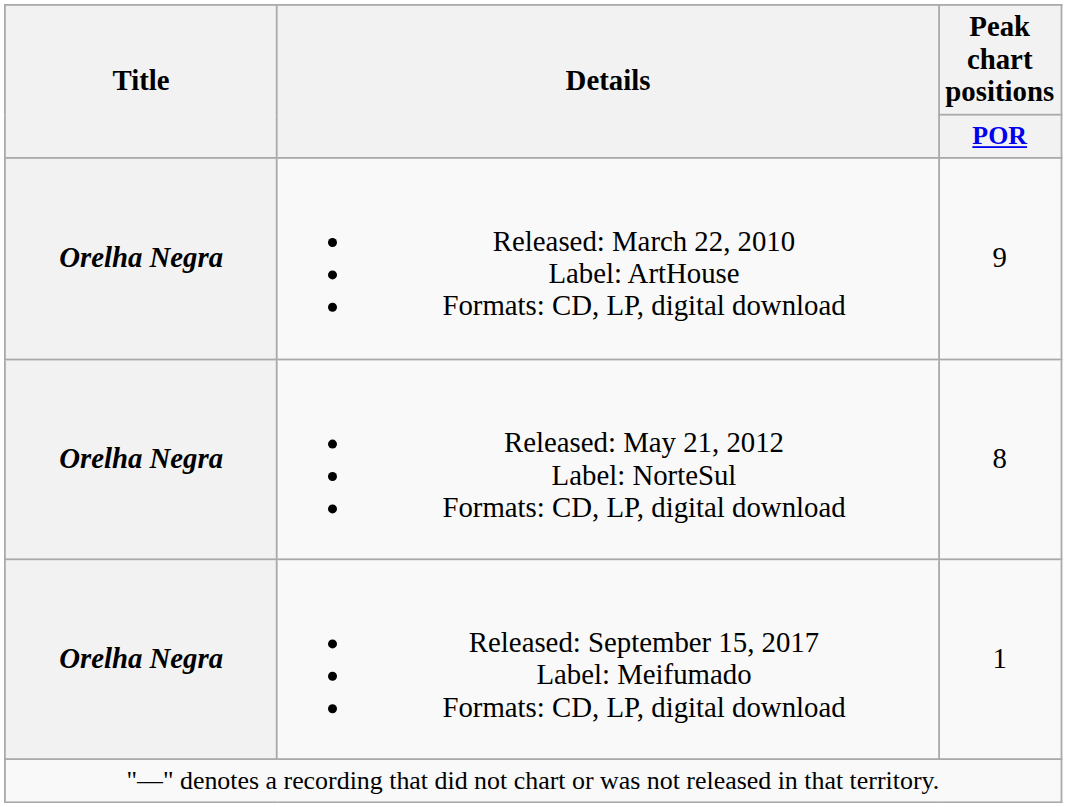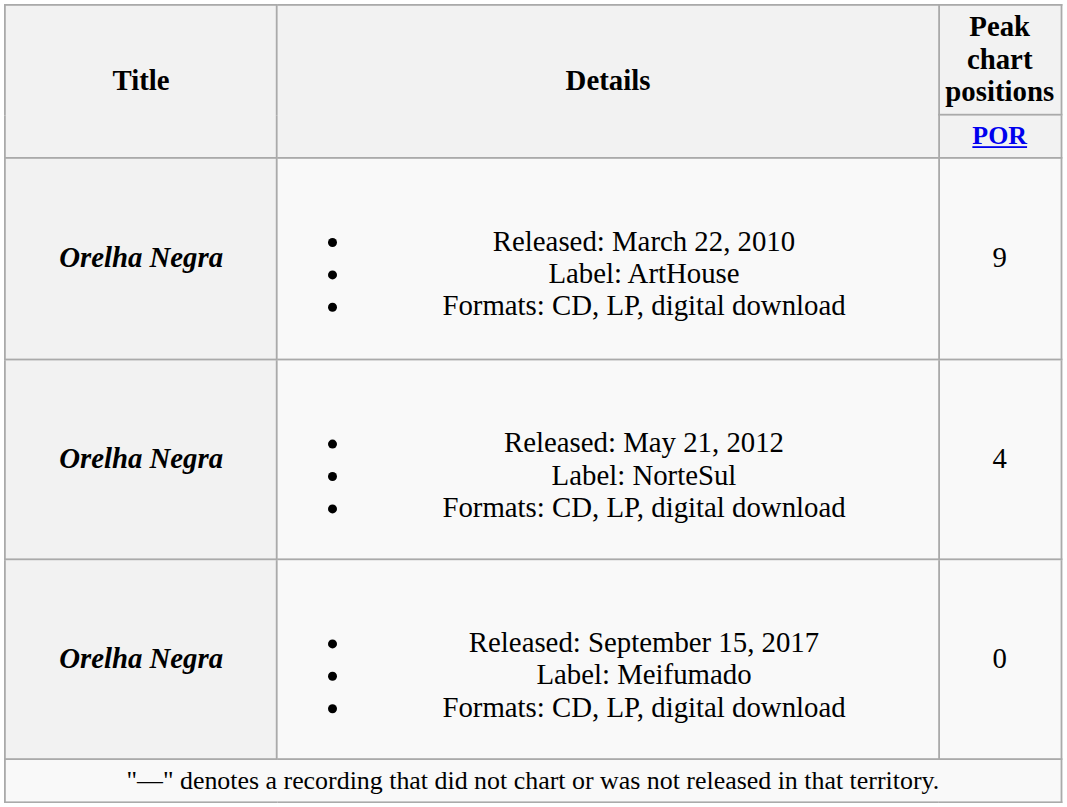row 4 | Peak chart positions / POR: 8 -> 4
row 5 | Peak chart positions / POR: 1 -> 0
